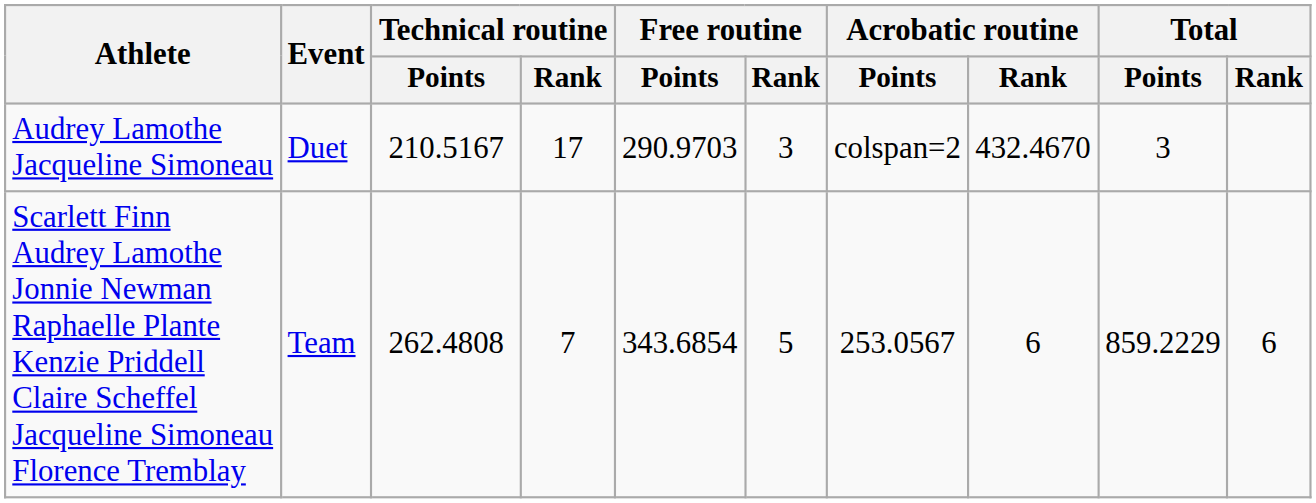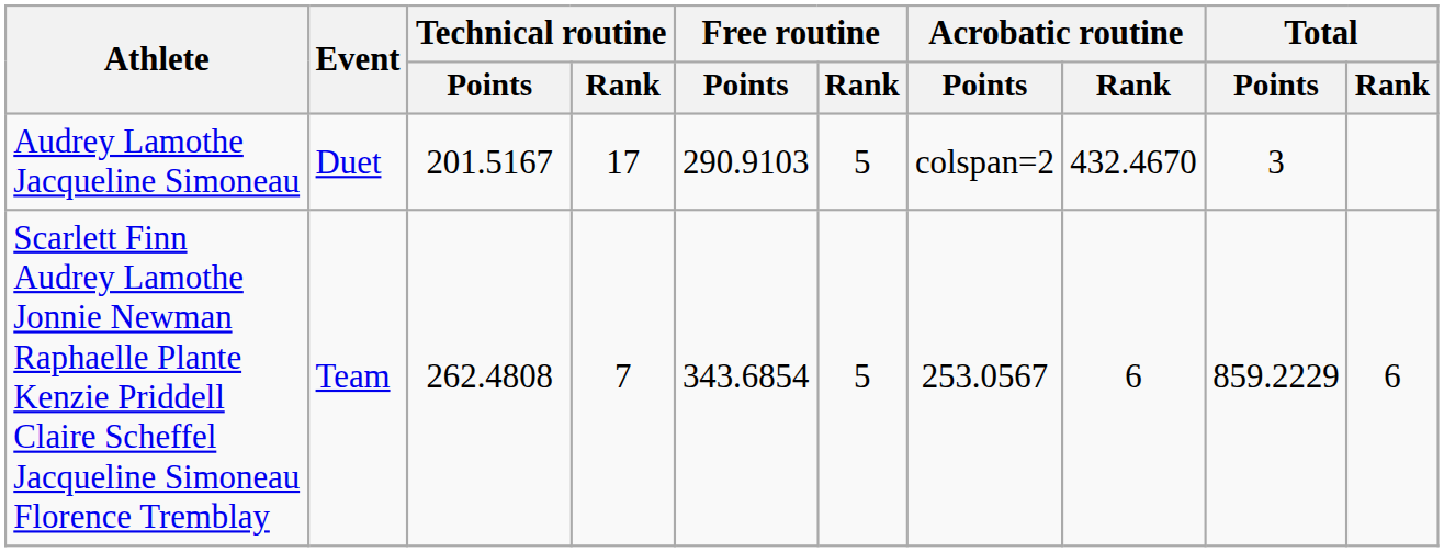Audrey Lamothe Jacqueline Simoneau | Technical routine / Points: 210.5167 -> 201.5167
Audrey Lamothe Jacqueline Simoneau | Free routine / Points: 290.9703 -> 290.9103
Audrey Lamothe Jacqueline Simoneau | Free routine / Rank: 3 -> 5
